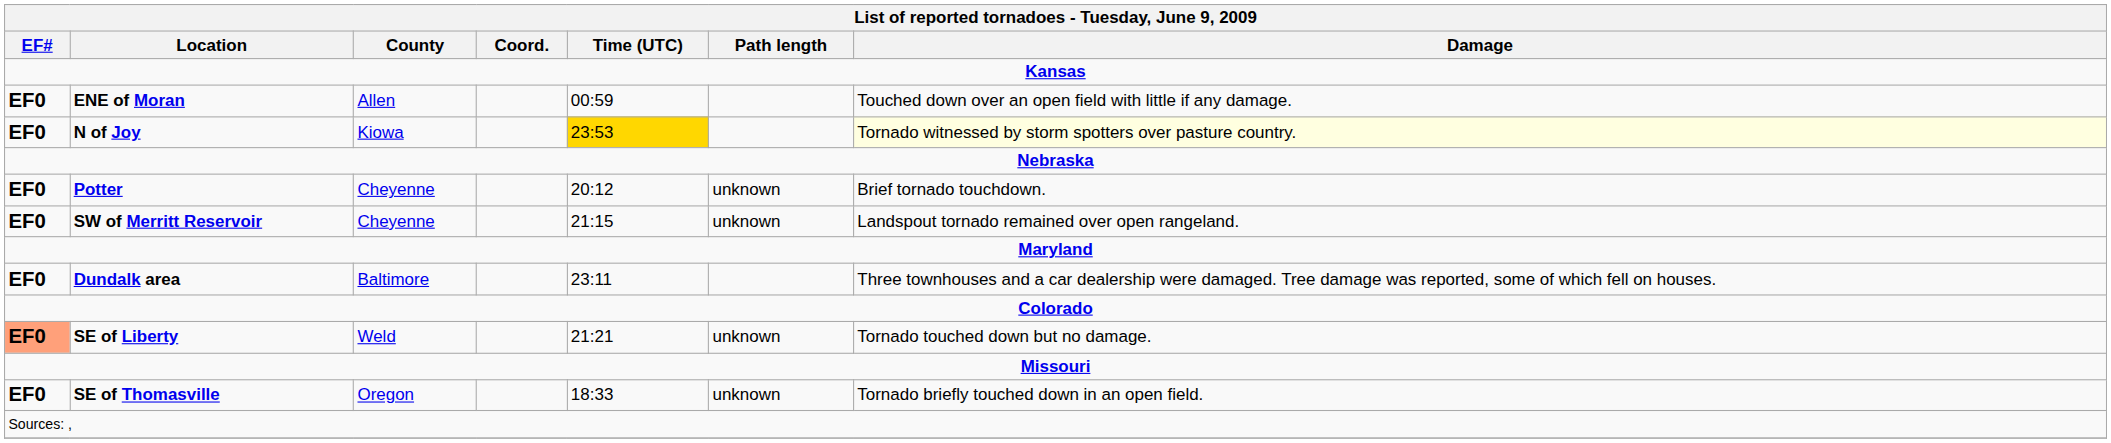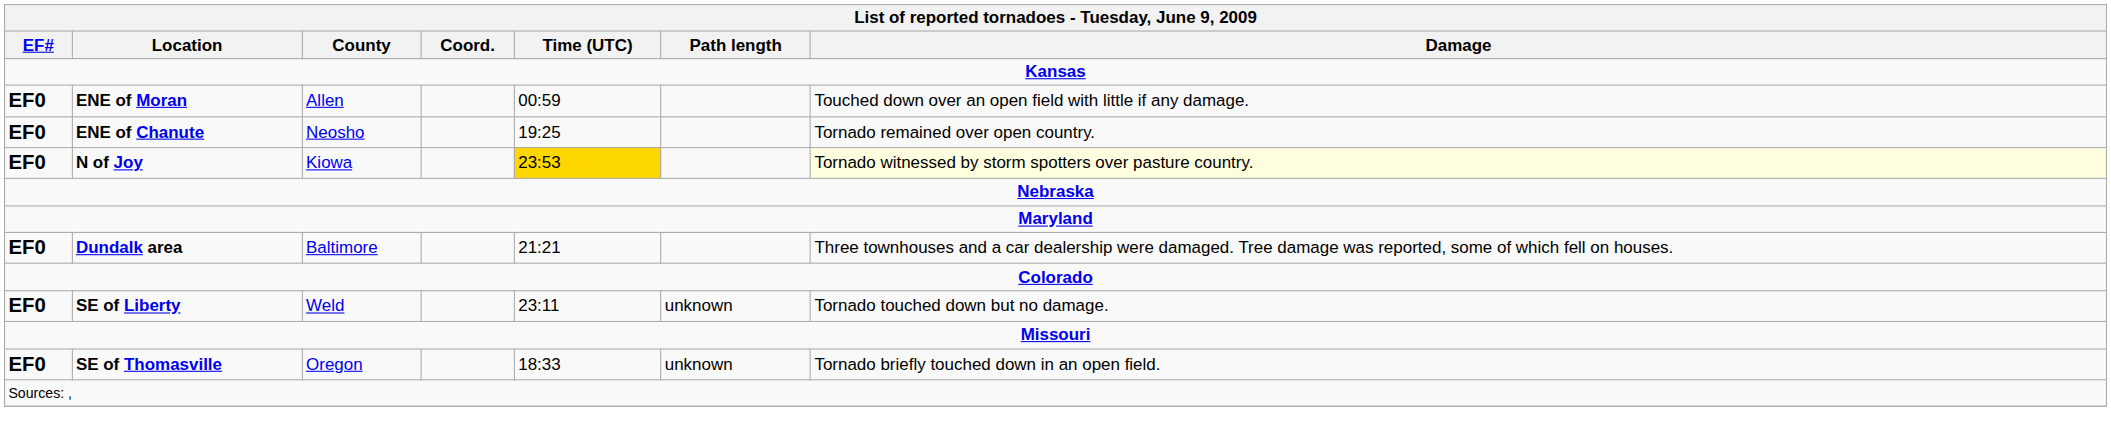+ row: EF0 | ENE of Chanute | Neosho | 19:25 | Tornado remained over open country.
- row: EF0 | Potter | Cheyenne | 20:12 | unknown | Brief tornado touchdown.
- row: EF0 | SW of Merritt Reservoir | Cheyenne | 21:15 | unknown | Landspout tornado remained over open rangeland.
Dundalk area | Time (UTC): 23:11 -> 21:21
SE of Liberty | EF#: lightsalmon background -> no background
SE of Liberty | Time (UTC): 21:21 -> 23:11
